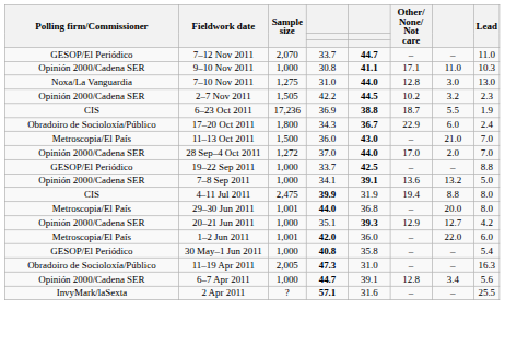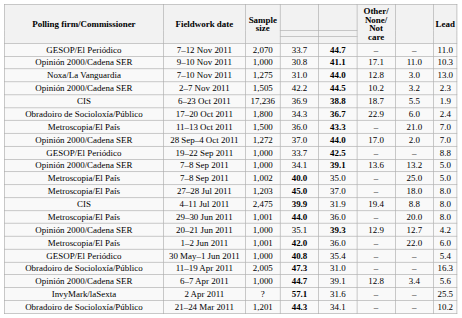11–13 Oct 2011 | column 5: 43.0 -> 43.3
+ row: Metroscopia/El País | 7–8 Sep 2011 | 1,002 | 40.0 | 35.0 | – | 25.0 | 5.0
+ row: Metroscopia/El País | 27–28 Jul 2011 | 1,203 | 45.0 | 37.0 | – | 18.0 | 8.0
29–30 Jun 2011 | column 5: 36.8 -> 36.0
30 May–1 Jun 2011 | column 5: 35.8 -> 35.4
+ row: Obradoiro de Socioloxía/Público | 21–24 Mar 2011 | 1,201 | 44.3 | 34.1 | – | – | 10.2
